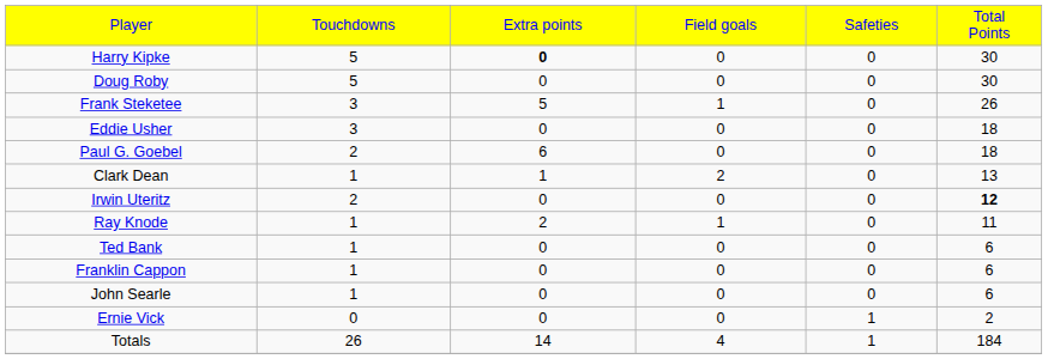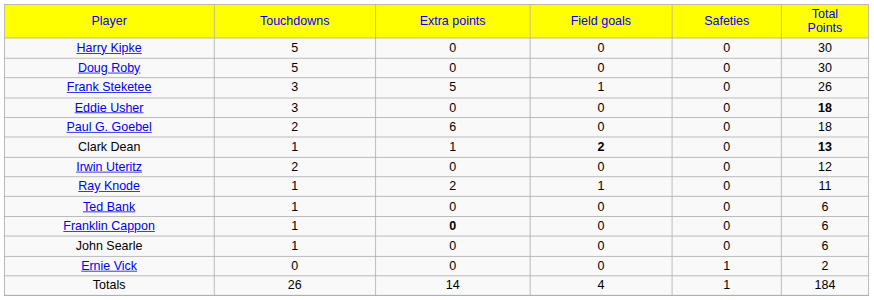Harry Kipke | column 3: bold -> normal
Eddie Usher | column 6: normal -> bold
Clark Dean | column 4: normal -> bold
Clark Dean | column 6: normal -> bold
Irwin Uteritz | column 6: bold -> normal
Franklin Cappon | column 3: normal -> bold
